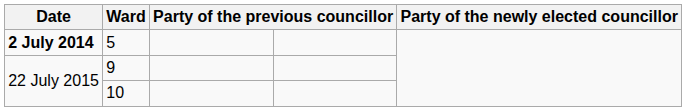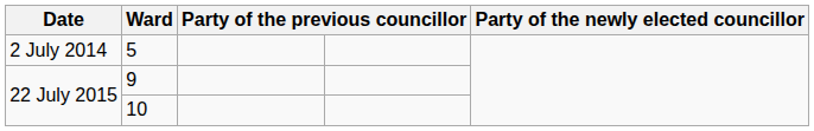5 | Date: bold -> normal
